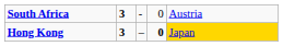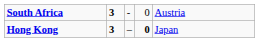Hong Kong | column 5: gold background -> no background
